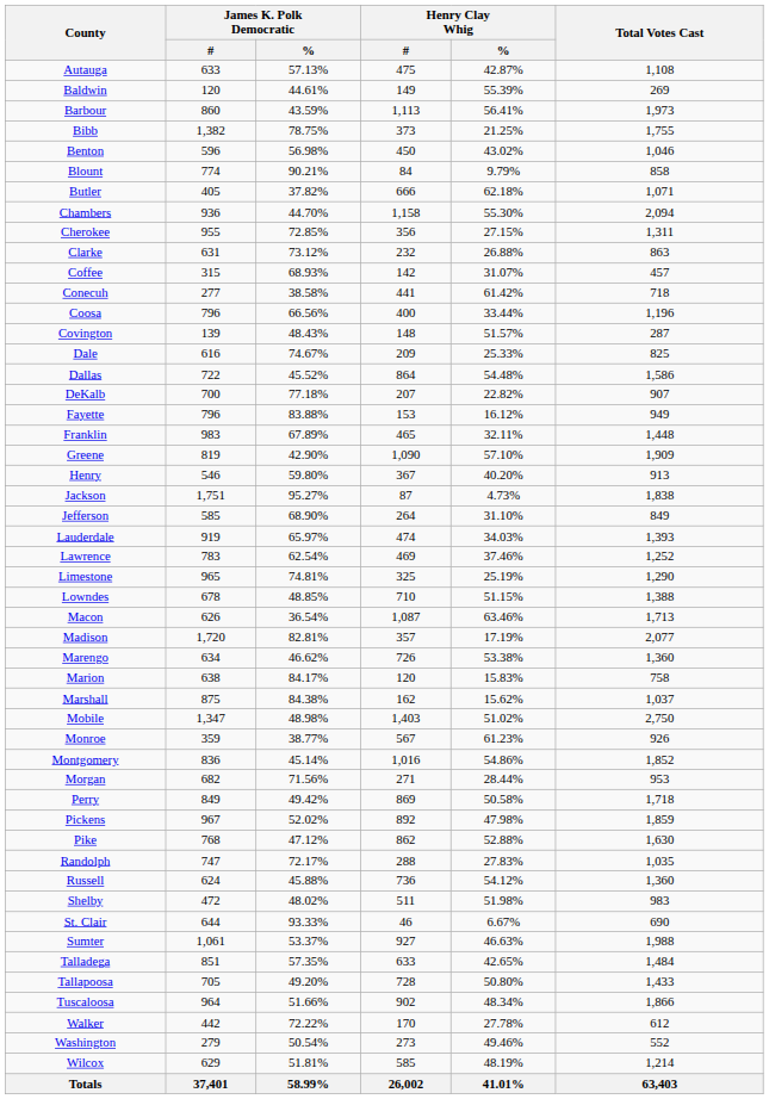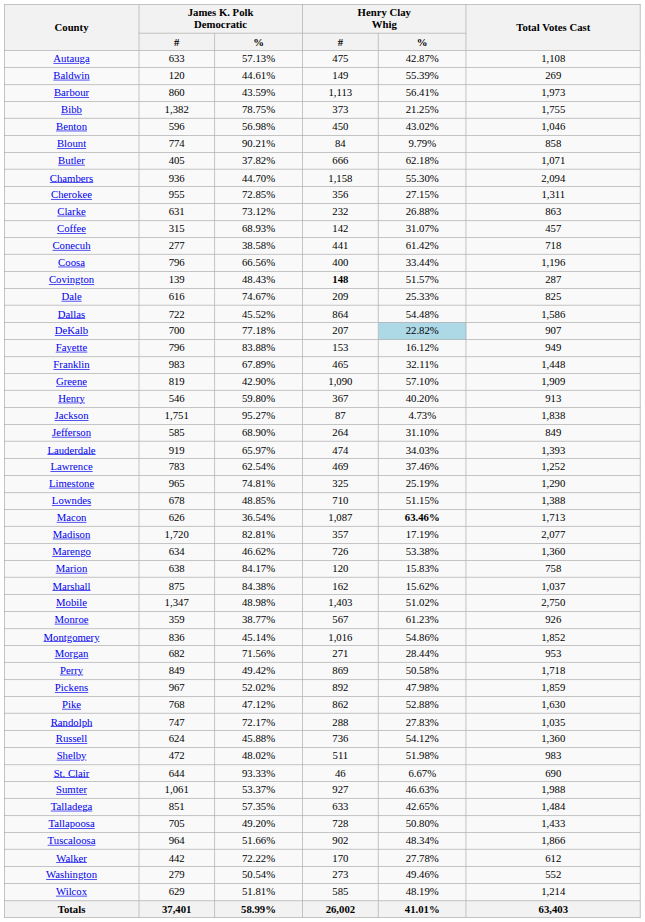Covington | Henry Clay Whig / #: normal -> bold
DeKalb | Henry Clay Whig / %: no background -> lightblue background
Macon | Henry Clay Whig / %: normal -> bold
